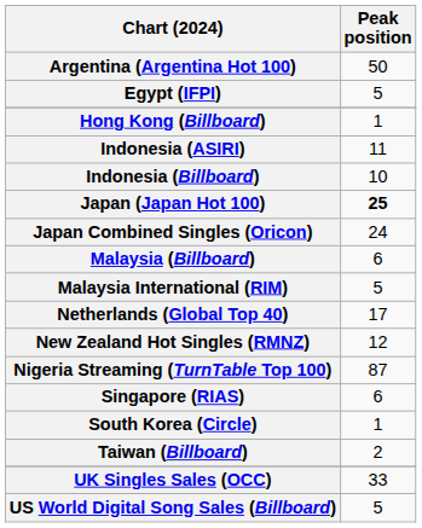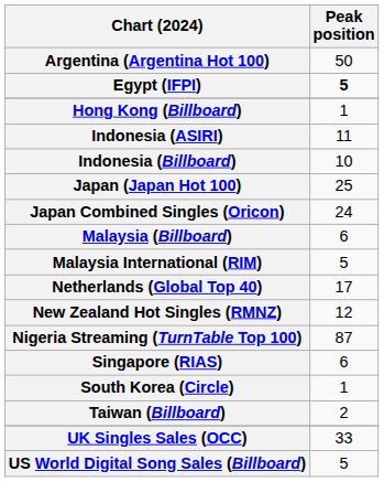Egypt (IFPI) | Peak position: normal -> bold
Japan (Japan Hot 100) | Peak position: bold -> normal
